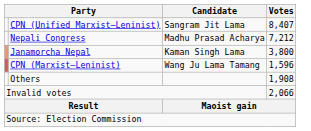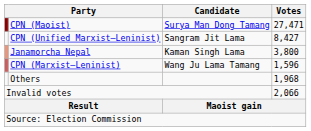+ row: CPN (Maoist) | Surya Man Dong Tamang | 27,471
CPN (Unified Marxist–Leninist) | Votes: 8,407 -> 8,427
- row: Nepali Congress | Madhu Prasad Acharya | 7,212
Others | Votes: 1,908 -> 1,968
